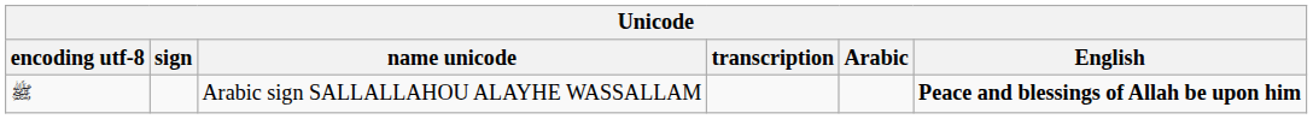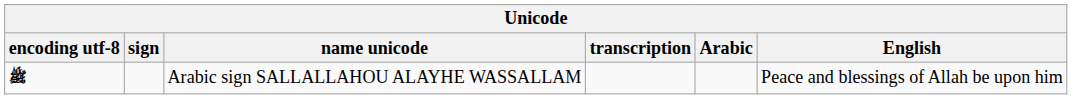Arabic sign SALLALLAHOU ALAYHE WASSALLAM | encoding utf-8: normal -> bold
Arabic sign SALLALLAHOU ALAYHE WASSALLAM | English: bold -> normal
